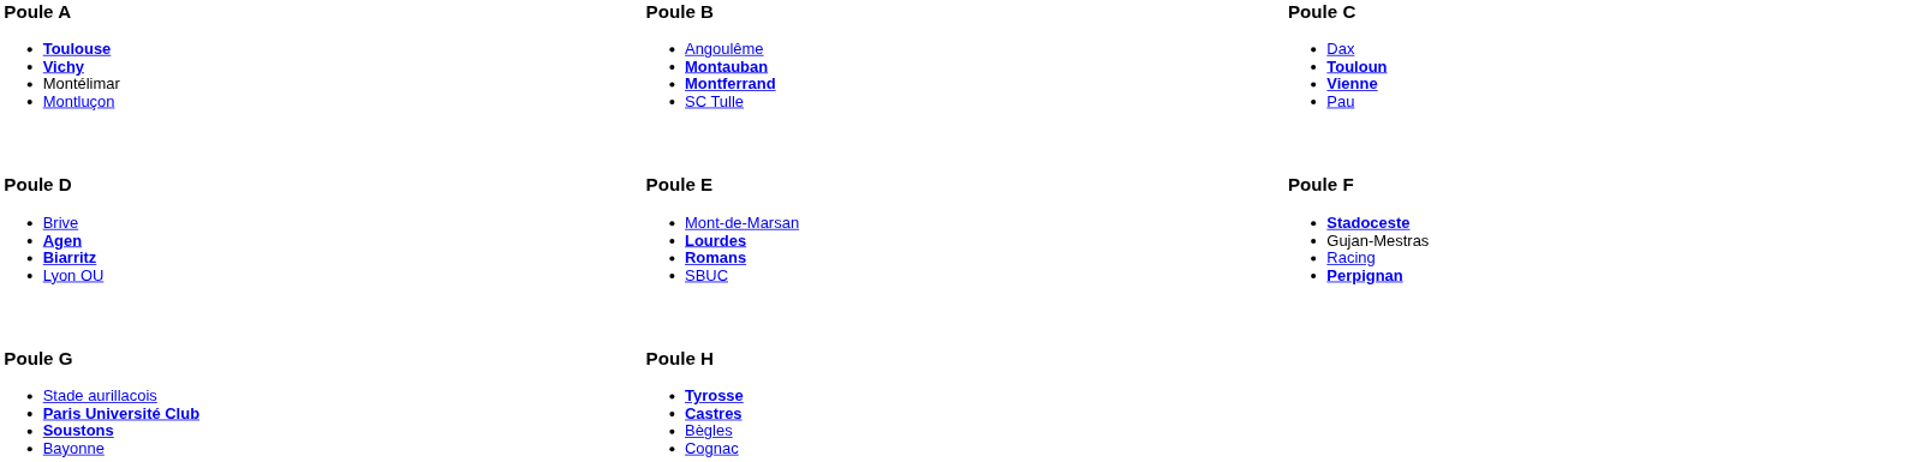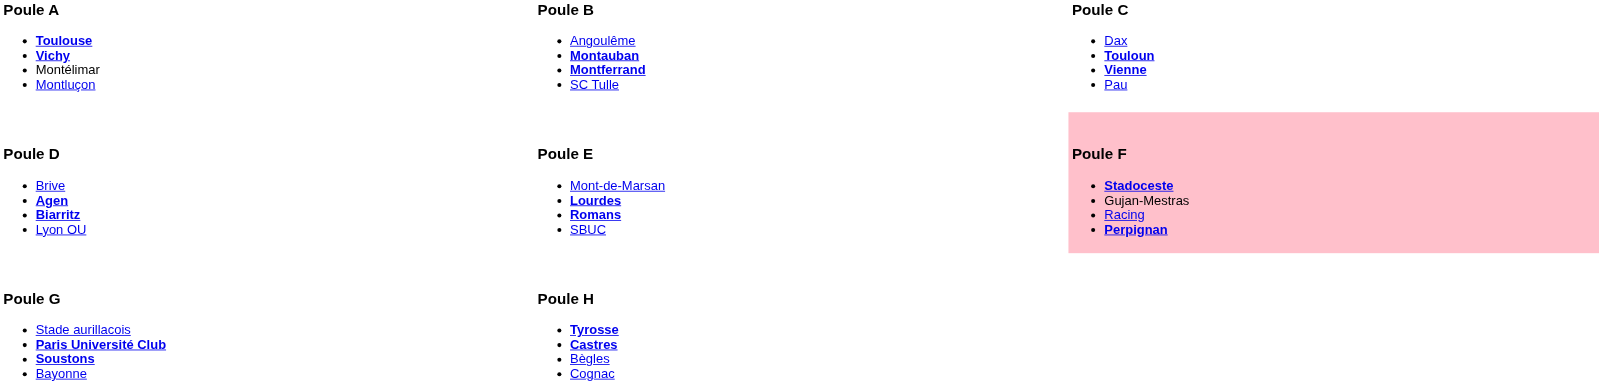Poule D Brive Agen Biarritz Lyon OU | column 3: no background -> pink background
